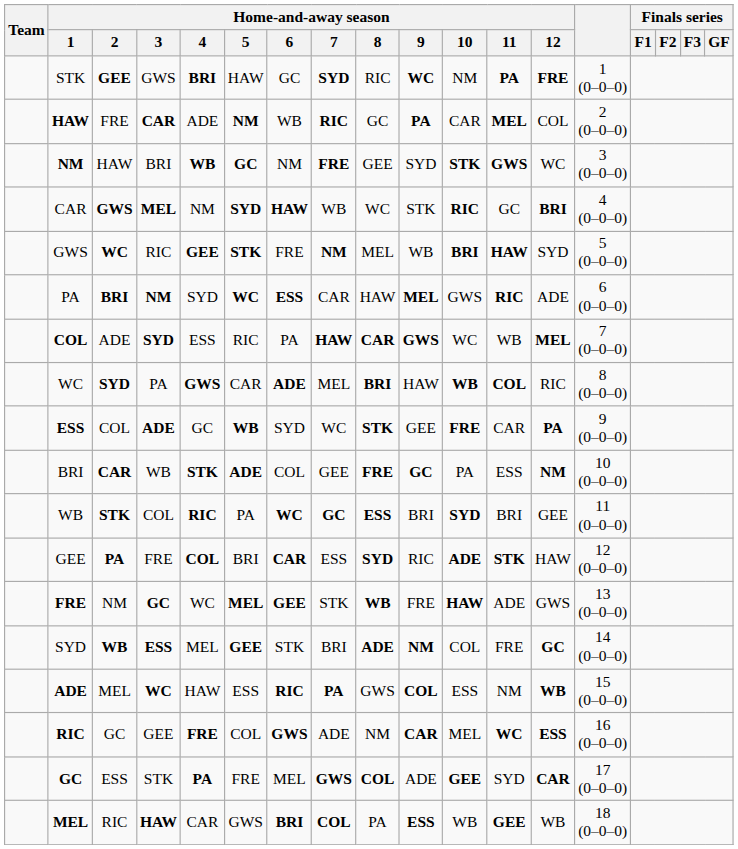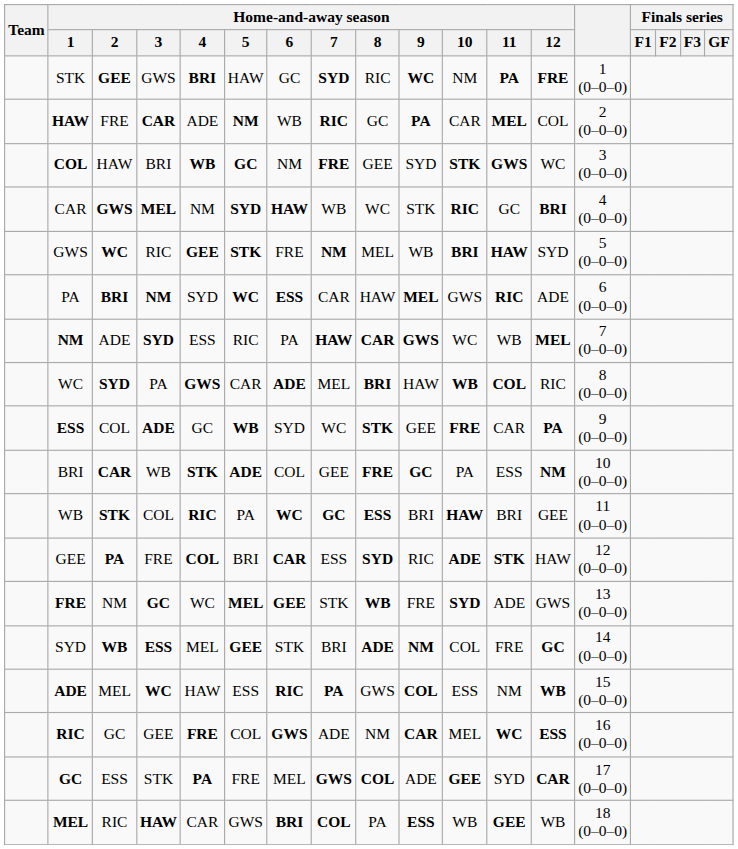row 5 | Home-and-away season / 1: NM -> COL
row 9 | Home-and-away season / 1: COL -> NM
row 13 | Home-and-away season / 10: SYD -> HAW
row 15 | Home-and-away season / 10: HAW -> SYD
